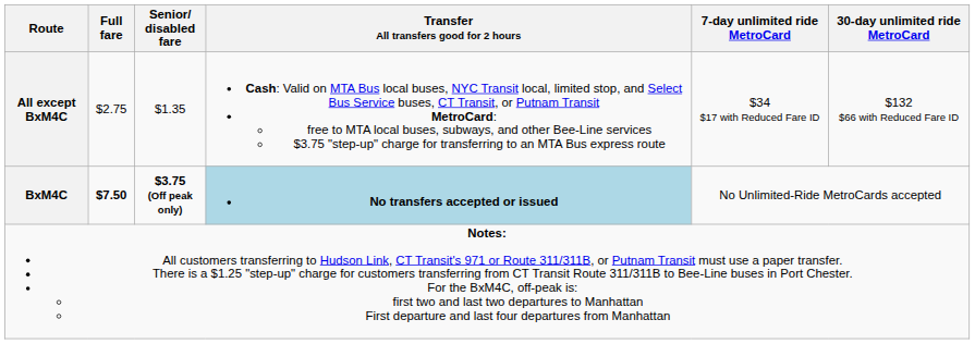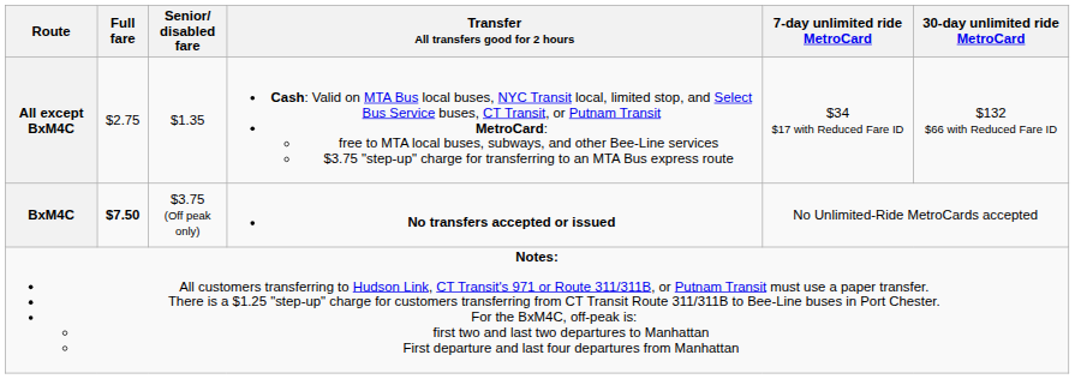BxM4C | Senior/ disabled fare: bold -> normal
BxM4C | Transfer All transfers good for 2 hours: lightblue background -> no background
